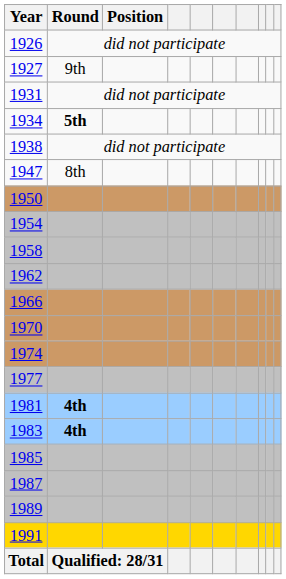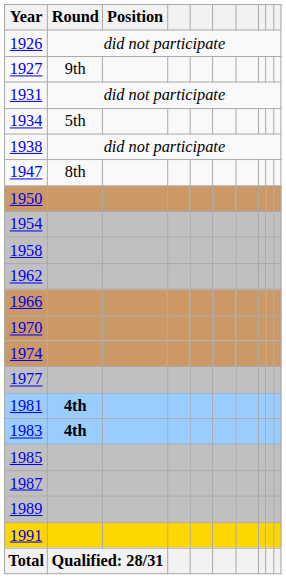1934 | Round: bold -> normal
